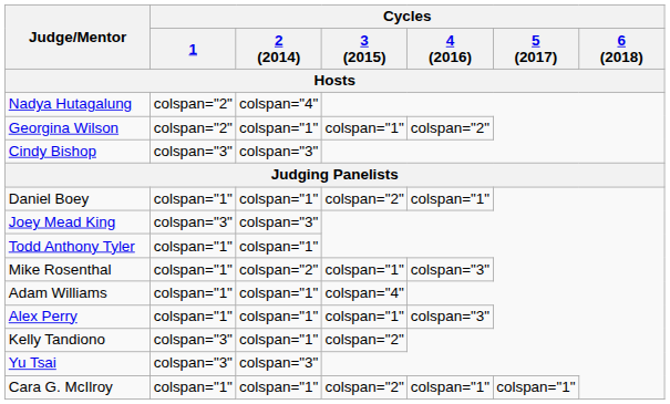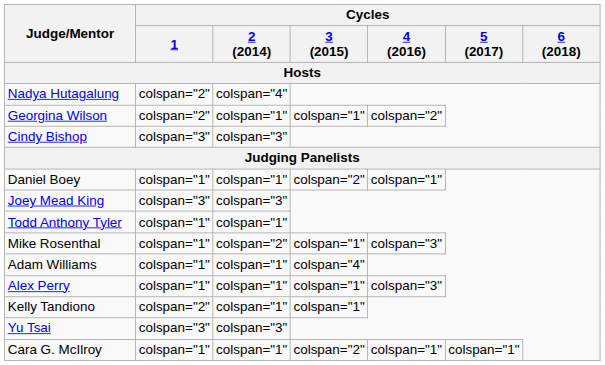Kelly Tandiono | Cycles / 1 / Hosts: colspan="3" -> colspan="2"
Kelly Tandiono | Cycles / 3 (2015) / Hosts: colspan="2" -> colspan="1"
